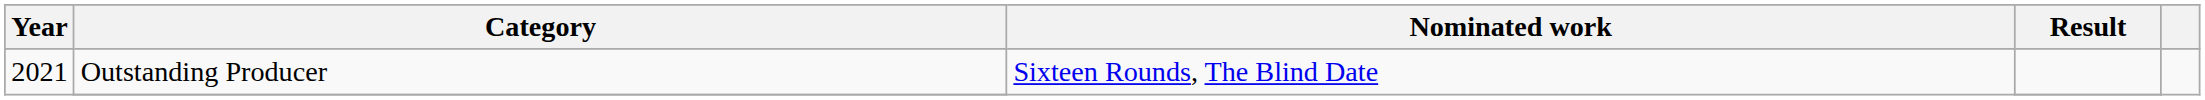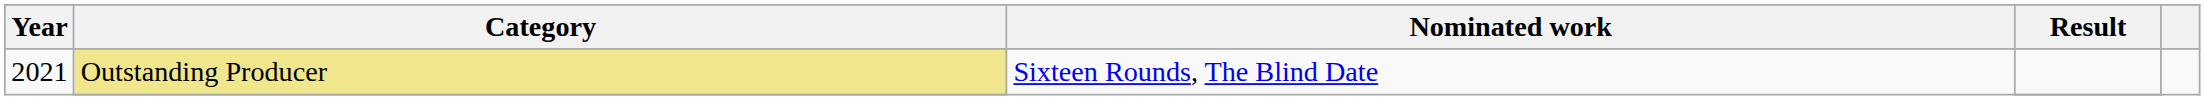Outstanding Producer | Category: no background -> khaki background
